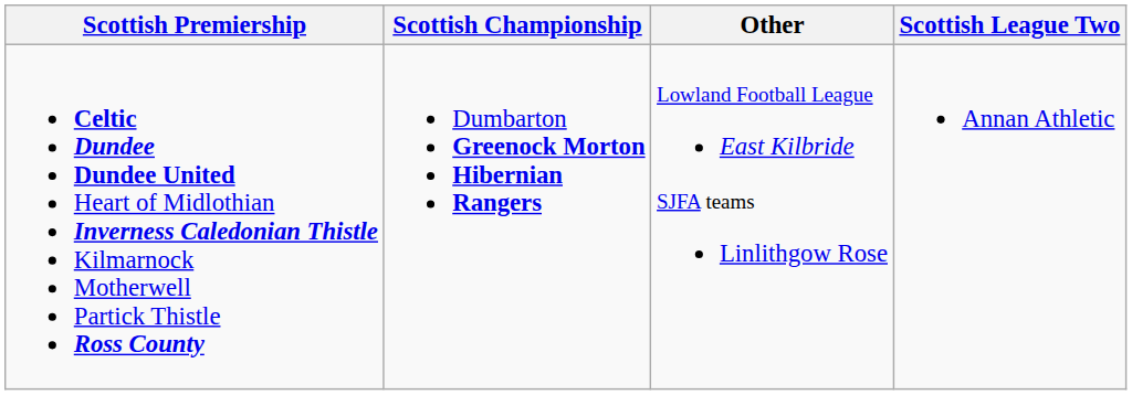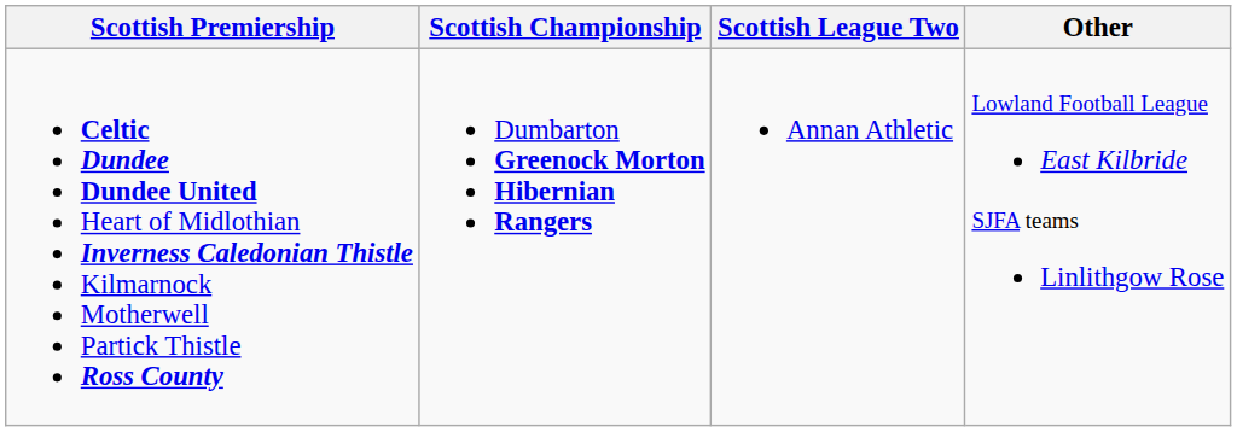columns swapped: Scottish League Two <-> Other
